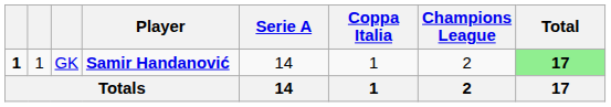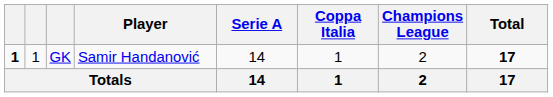GK | Player: bold -> normal
GK | Total: lightgreen background -> no background
